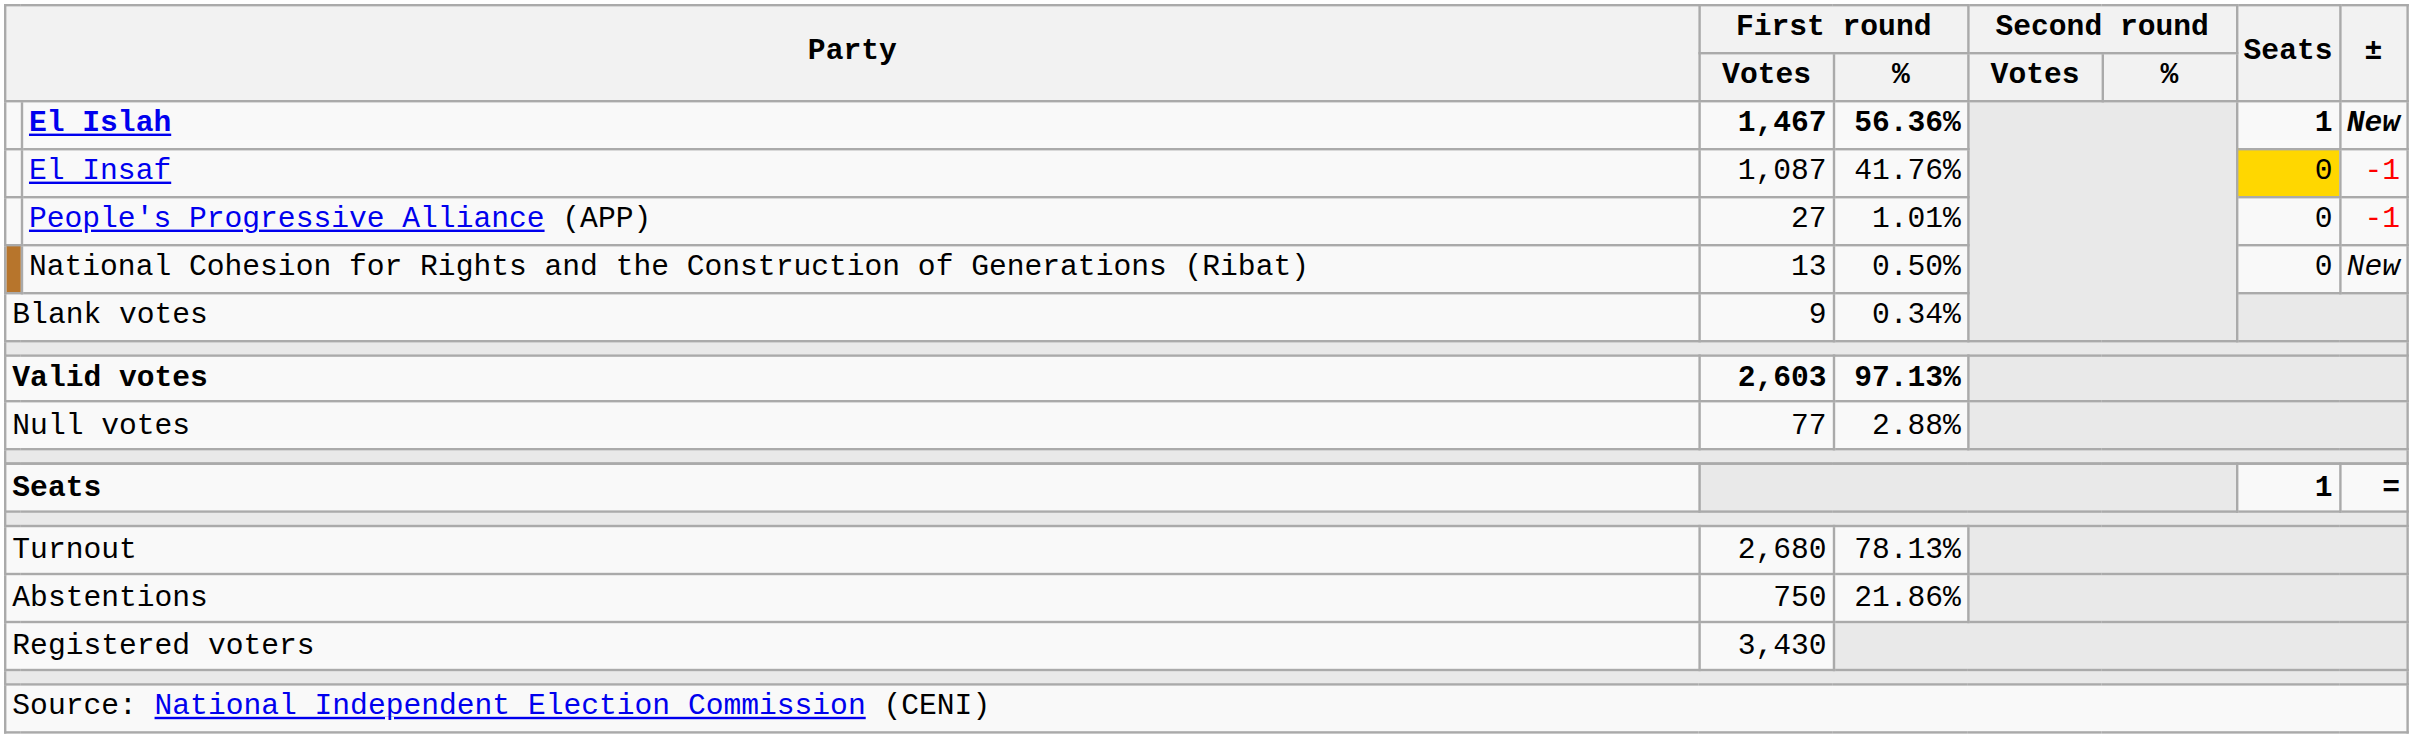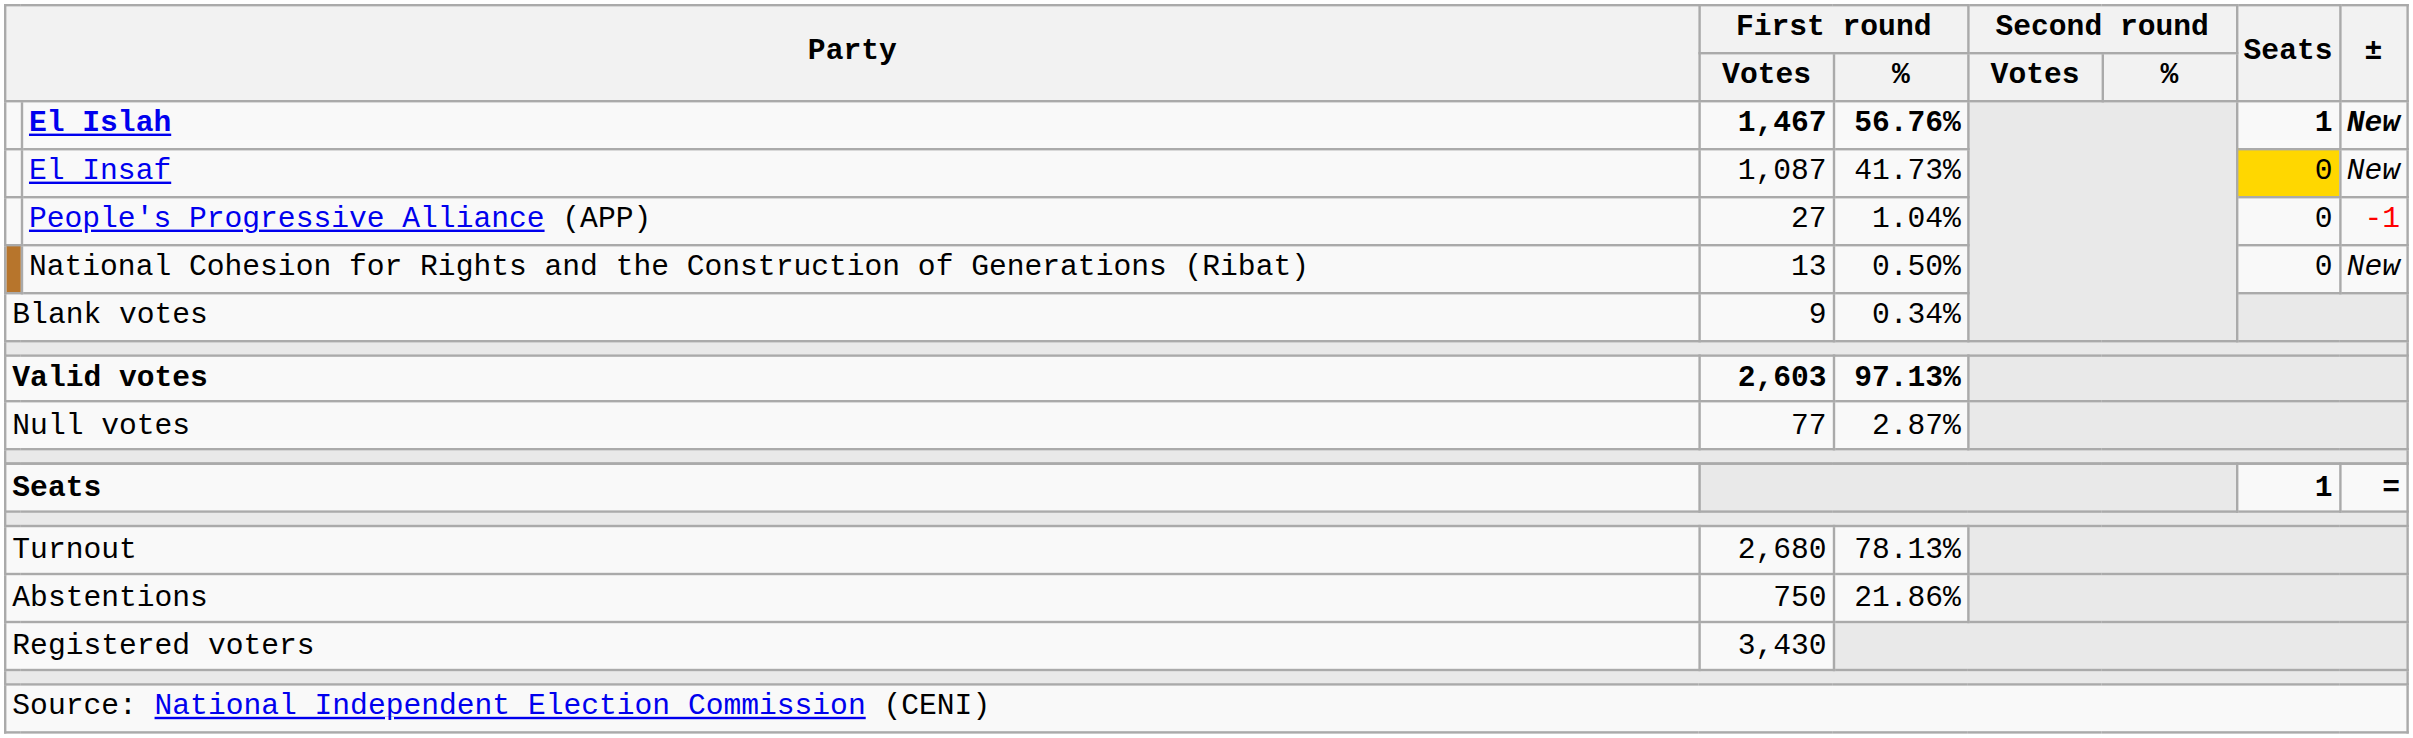El Islah | First round / %: 56.36% -> 56.76%
El Insaf | First round / %: 41.76% -> 41.73%
El Insaf | ±: -1 -> New
People's Progressive Alliance (APP) | First round / %: 1.01% -> 1.04%
Null votes | First round / %: 2.88% -> 2.87%
